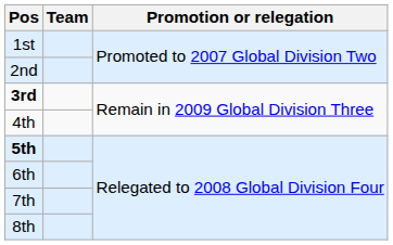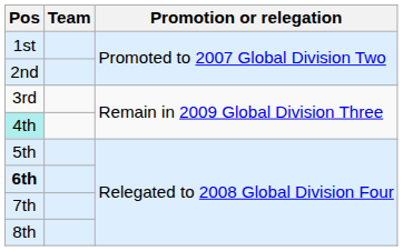3rd | Pos: bold -> normal
4th | Pos: no background -> paleturquoise background
5th | Pos: bold -> normal
6th | Pos: normal -> bold
